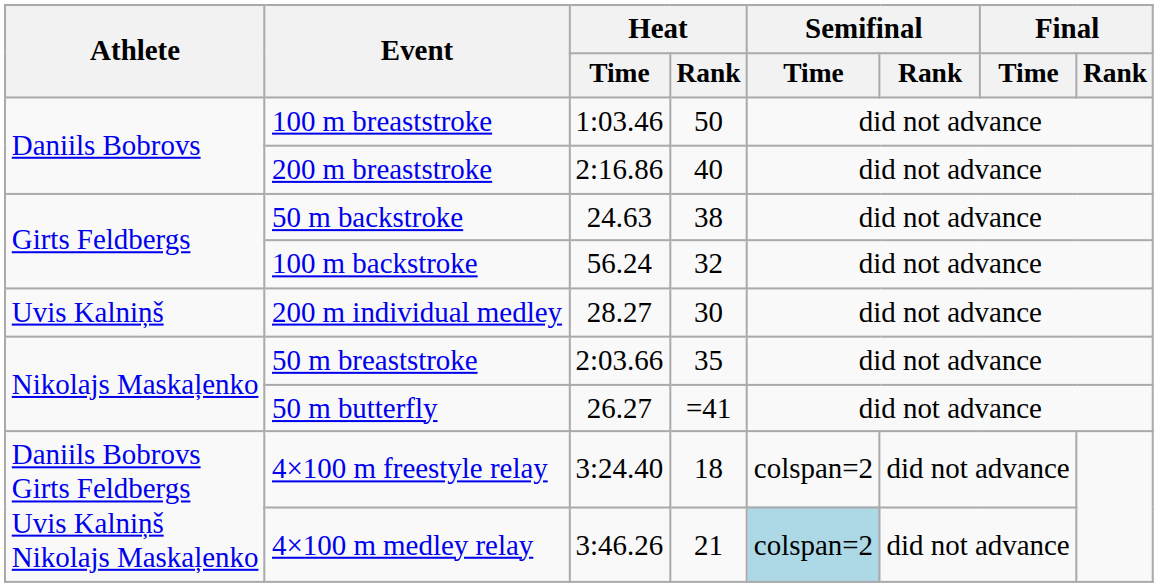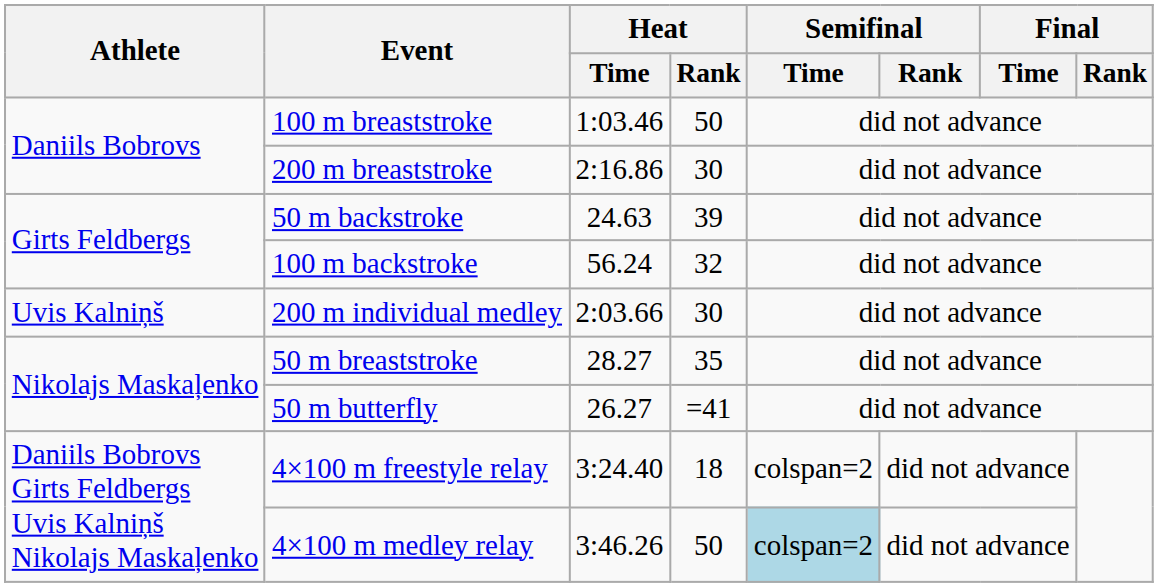200 m breaststroke | Heat / Rank: 40 -> 30
50 m backstroke | Heat / Rank: 38 -> 39
200 m individual medley | Heat / Time: 28.27 -> 2:03.66
50 m breaststroke | Heat / Time: 2:03.66 -> 28.27
4×100 m medley relay | Heat / Rank: 21 -> 50
